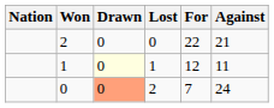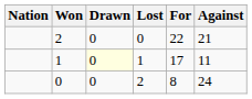row 3 | For: 12 -> 17
row 4 | Drawn: lightsalmon background -> no background
row 4 | For: 7 -> 8
